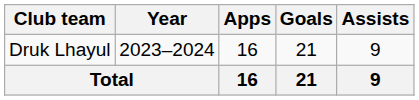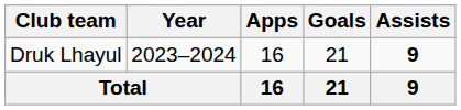Druk Lhayul | Assists: normal -> bold
